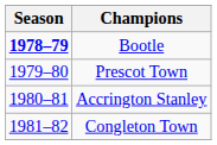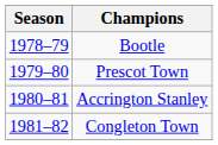Bootle | Season: bold -> normal
